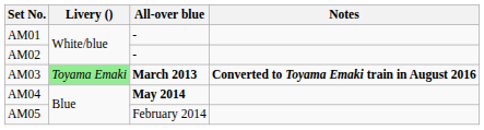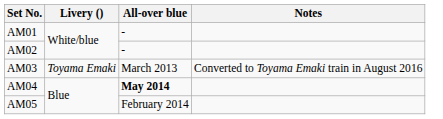AM03 | Livery (): lightgreen background -> no background
AM03 | All-over blue: bold -> normal
AM03 | Notes: bold -> normal
